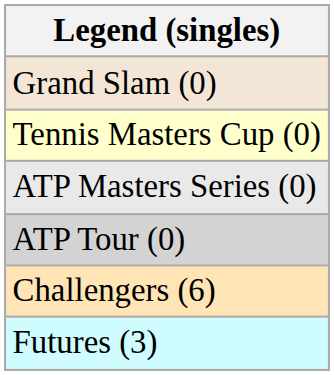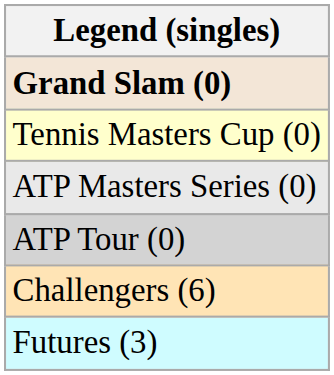row 2 | column 1: normal -> bold
